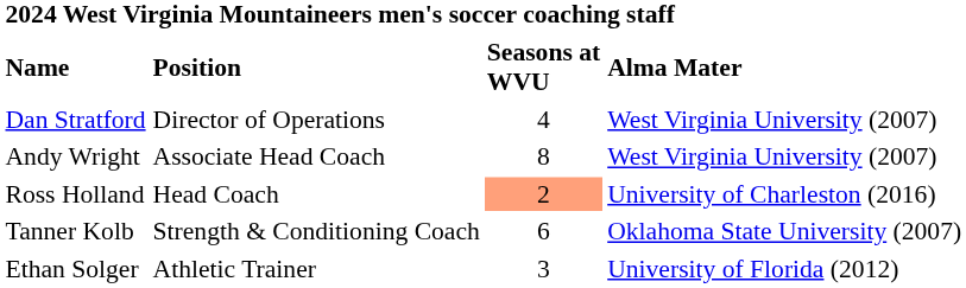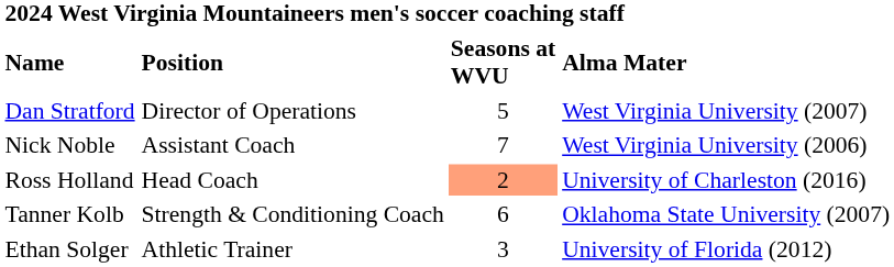Dan Stratford | Seasons at WVU: 4 -> 5
- row: Andy Wright | Associate Head Coach | 8 | West Virginia University (2007)
+ row: Nick Noble | Assistant Coach | 7 | West Virginia University (2006)
